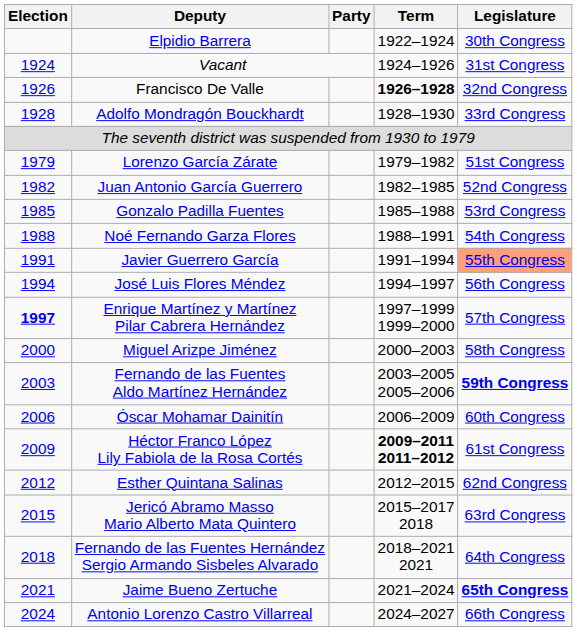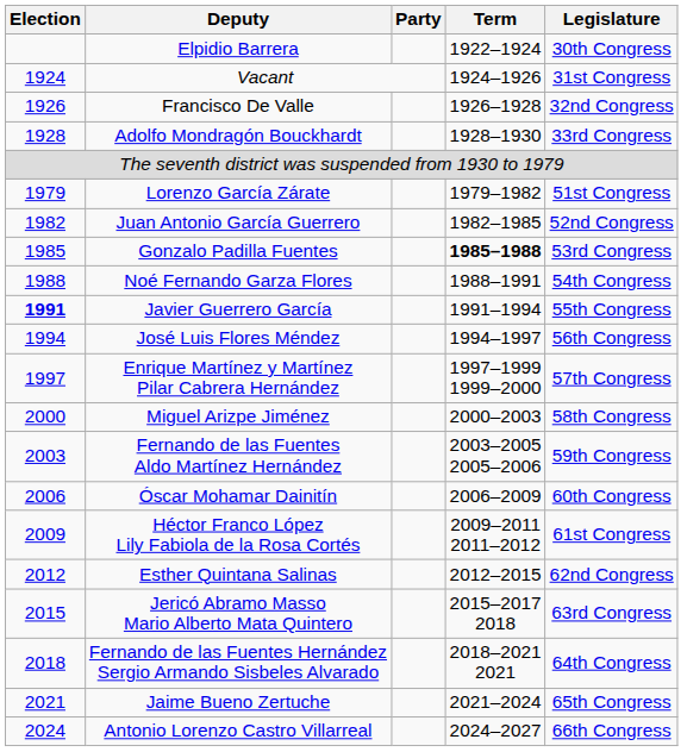Francisco De Valle | Term: bold -> normal
Gonzalo Padilla Fuentes | Term: normal -> bold
Javier Guerrero García | Election: normal -> bold
Javier Guerrero García | Legislature: lightsalmon background -> no background
Enrique Martínez y Martínez Pilar Cabrera Hernández | Election: bold -> normal
Fernando de las Fuentes Aldo Martínez Hernández | Legislature: bold -> normal
Héctor Franco López Lily Fabiola de la Rosa Cortés | Term: bold -> normal
Jaime Bueno Zertuche | Legislature: bold -> normal
